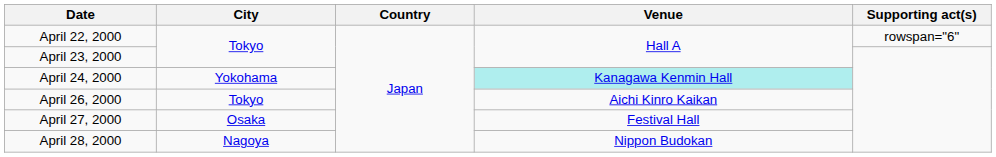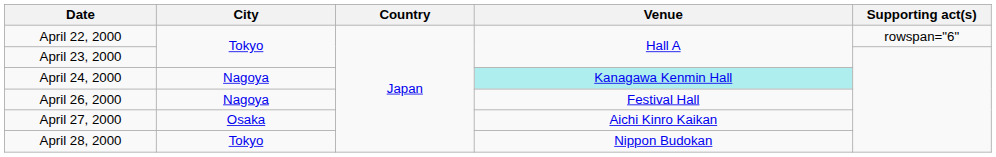April 24, 2000 | City: Yokohama -> Nagoya
April 26, 2000 | City: Tokyo -> Nagoya
April 26, 2000 | Venue: Aichi Kinro Kaikan -> Festival Hall
April 27, 2000 | Venue: Festival Hall -> Aichi Kinro Kaikan
April 28, 2000 | City: Nagoya -> Tokyo
